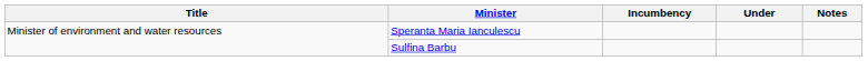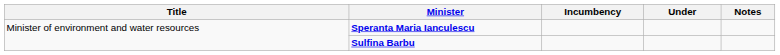Speranta Maria Ianculescu | Minister: normal -> bold
Sulfina Barbu | Minister: normal -> bold
